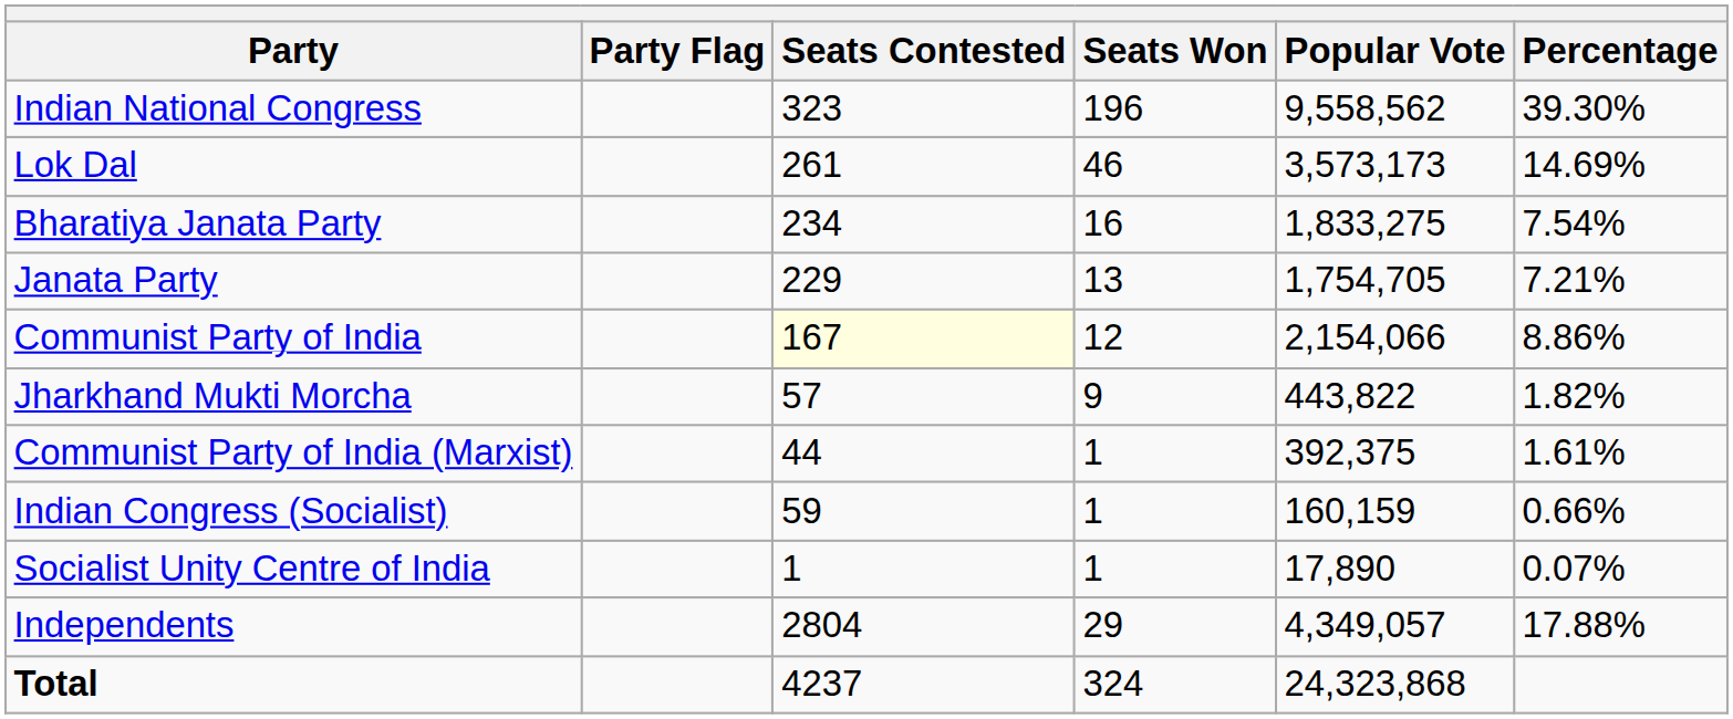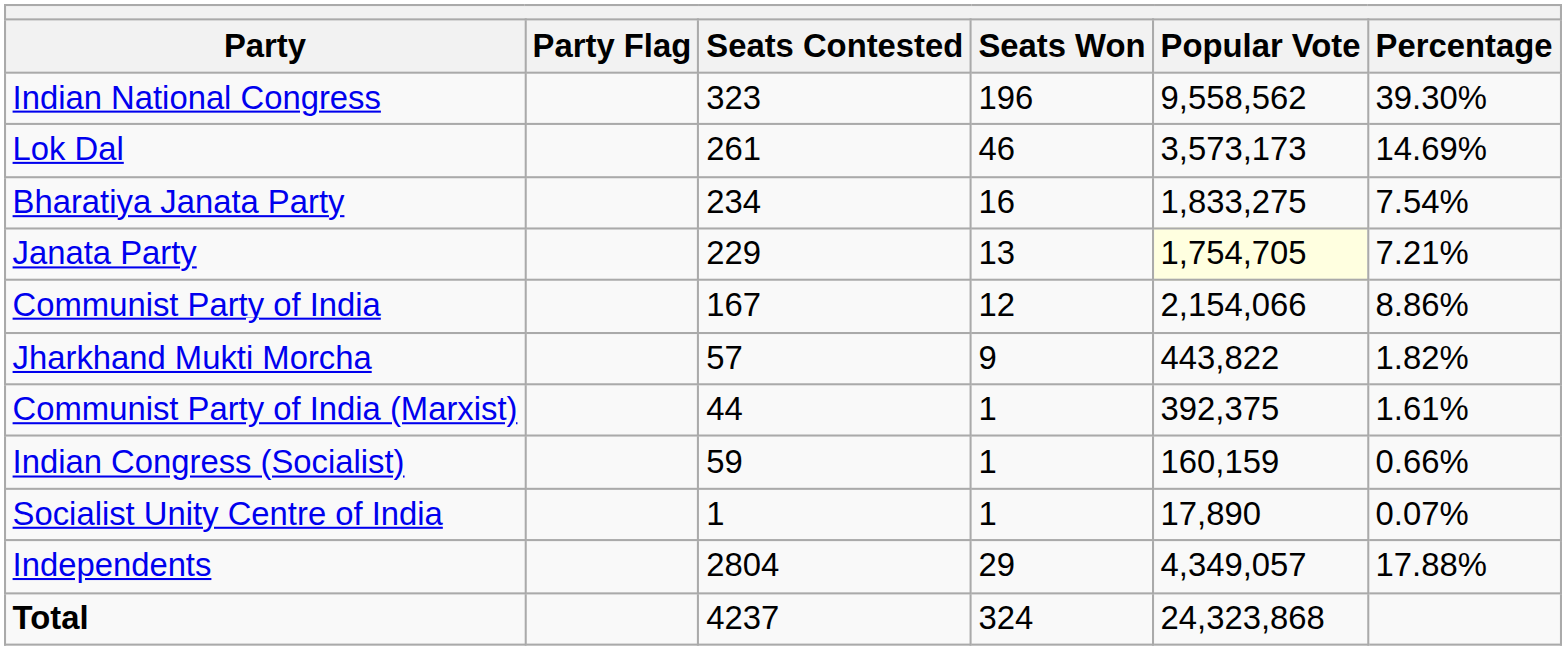Janata Party | Popular Vote: no background -> lightyellow background
Communist Party of India | Seats Contested: lightyellow background -> no background
